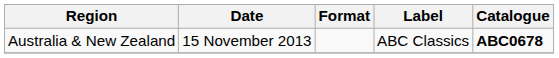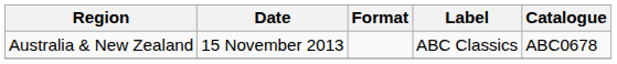Australia & New Zealand | Catalogue: bold -> normal
